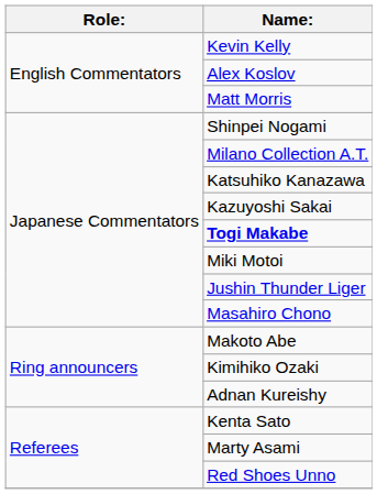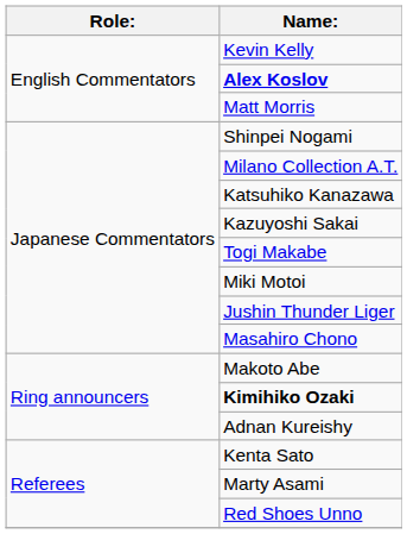Alex Koslov | Name:: normal -> bold
Togi Makabe | Name:: bold -> normal
Kimihiko Ozaki | Name:: normal -> bold
